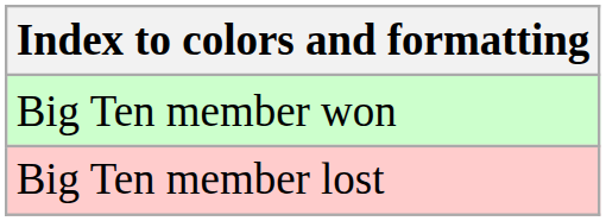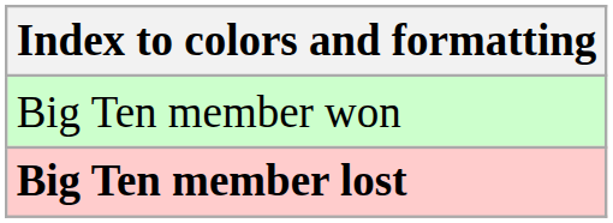row 3 | column 1: normal -> bold
